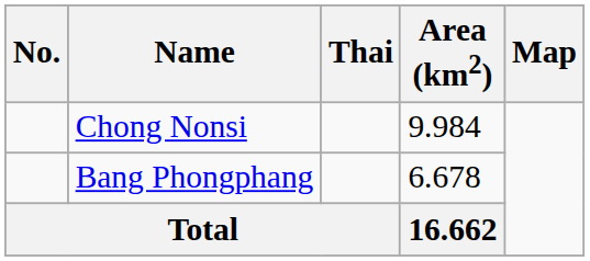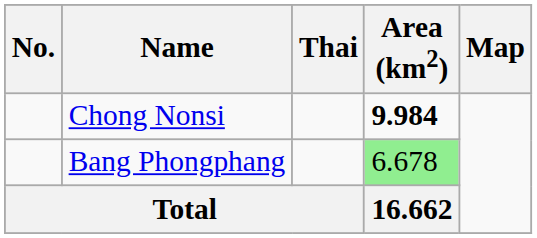Chong Nonsi | Area (km2): normal -> bold
Bang Phongphang | Area (km2): no background -> lightgreen background
